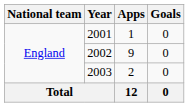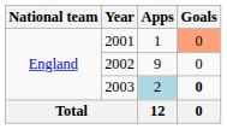2001 | Goals: no background -> lightsalmon background
2003 | Apps: no background -> lightblue background
2003 | Goals: normal -> bold
